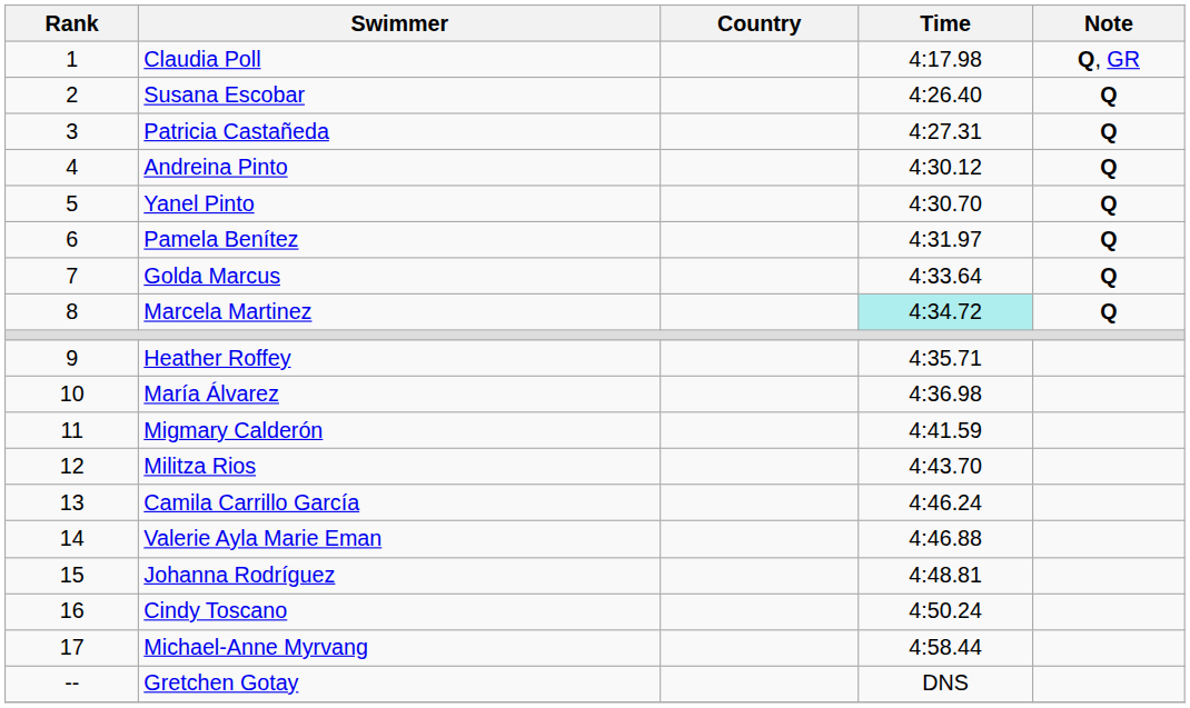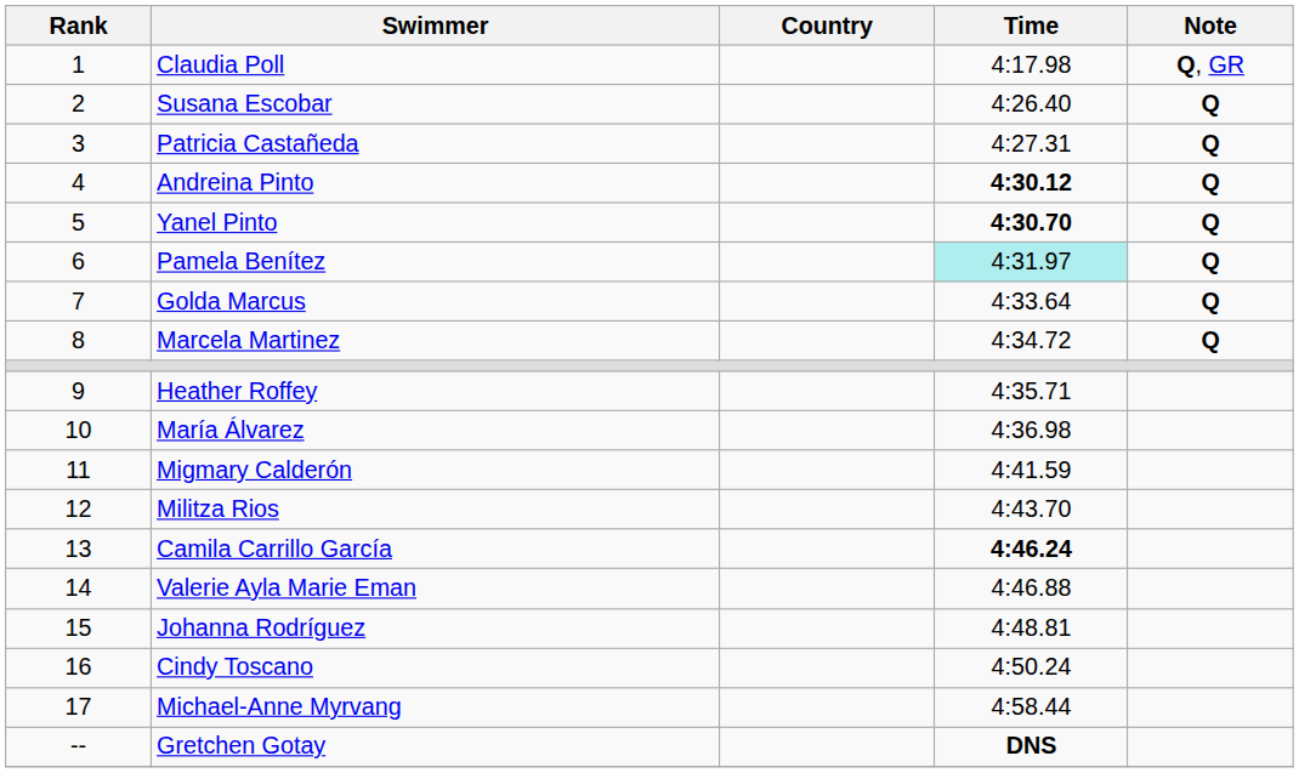Andreina Pinto | Time: normal -> bold
Yanel Pinto | Time: normal -> bold
Pamela Benítez | Time: no background -> paleturquoise background
Marcela Martinez | Time: paleturquoise background -> no background
Camila Carrillo García | Time: normal -> bold
Gretchen Gotay | Time: normal -> bold
